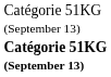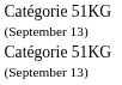row 2 | column 1: bold -> normal
